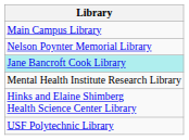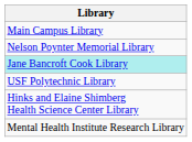row 5 | column 1: Mental Health Institute Research Library -> USF Polytechnic Library
row 7 | column 1: USF Polytechnic Library -> Mental Health Institute Research Library
